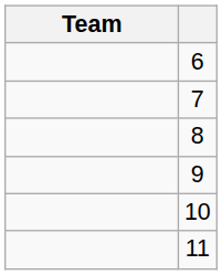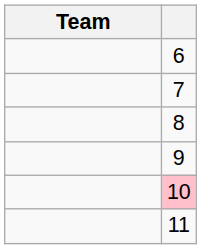10 | column 2: no background -> pink background
